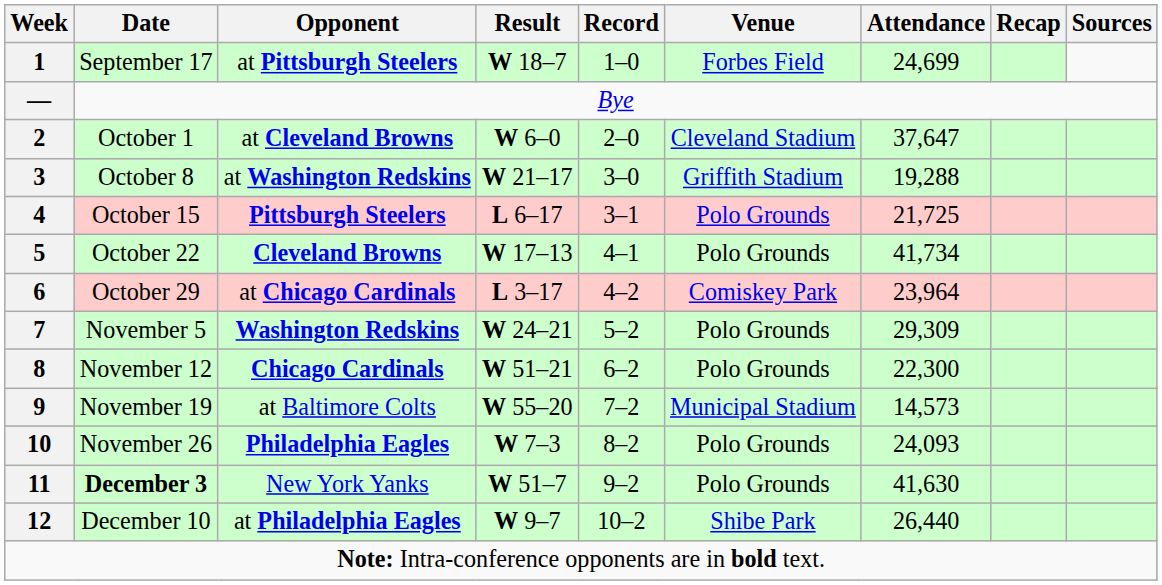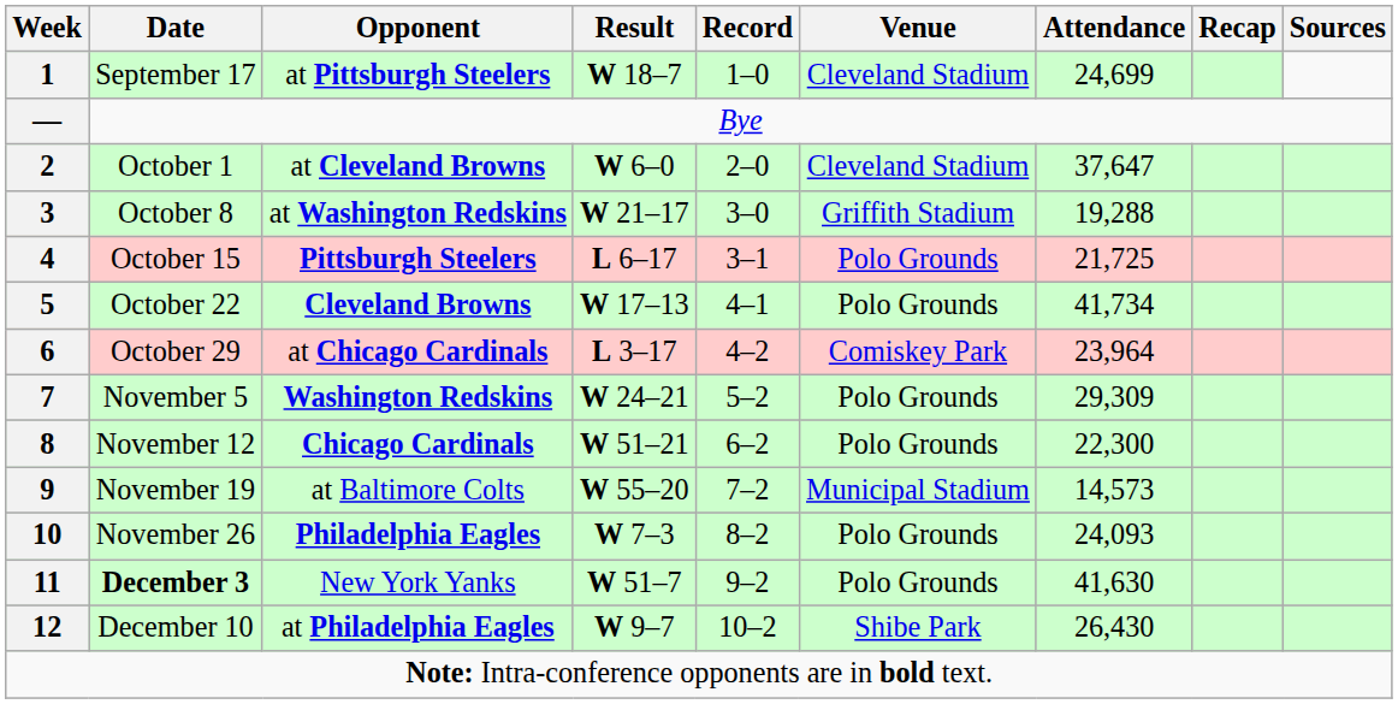1 | Venue: Forbes Field -> Cleveland Stadium
12 | Attendance: 26,440 -> 26,430
